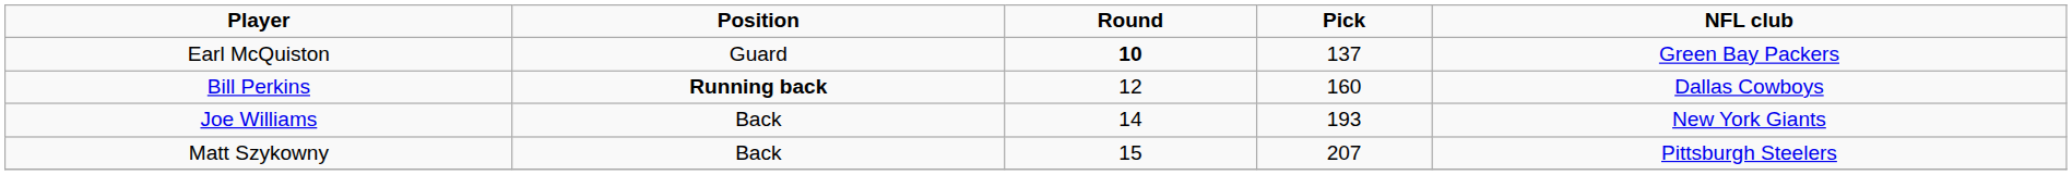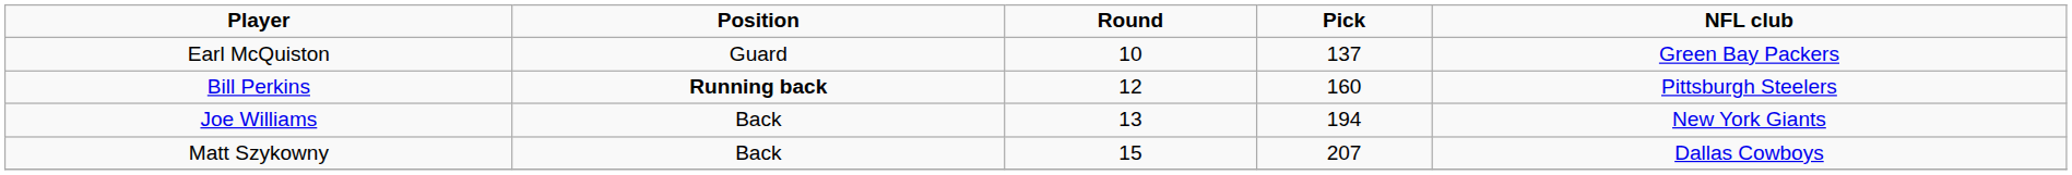Earl McQuiston | Round: bold -> normal
Bill Perkins | NFL club: Dallas Cowboys -> Pittsburgh Steelers
Joe Williams | Round: 14 -> 13
Joe Williams | Pick: 193 -> 194
Matt Szykowny | NFL club: Pittsburgh Steelers -> Dallas Cowboys
